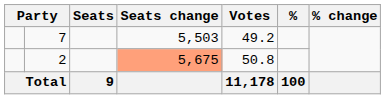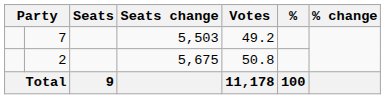2 | Seats change: lightsalmon background -> no background
